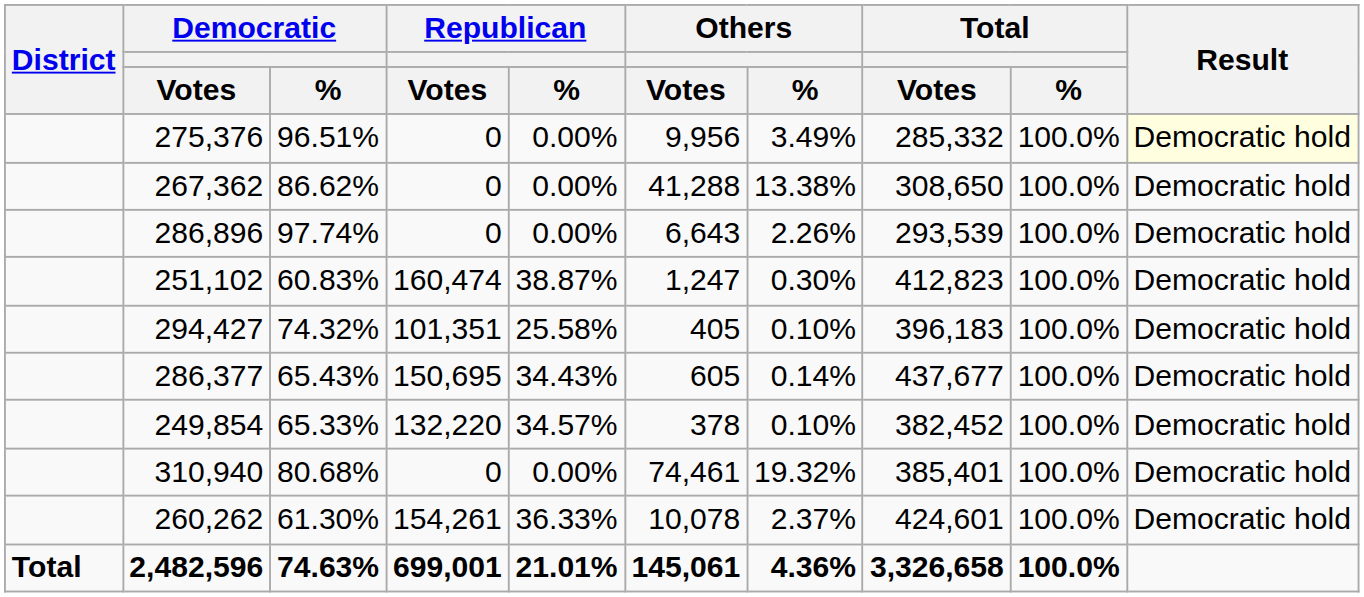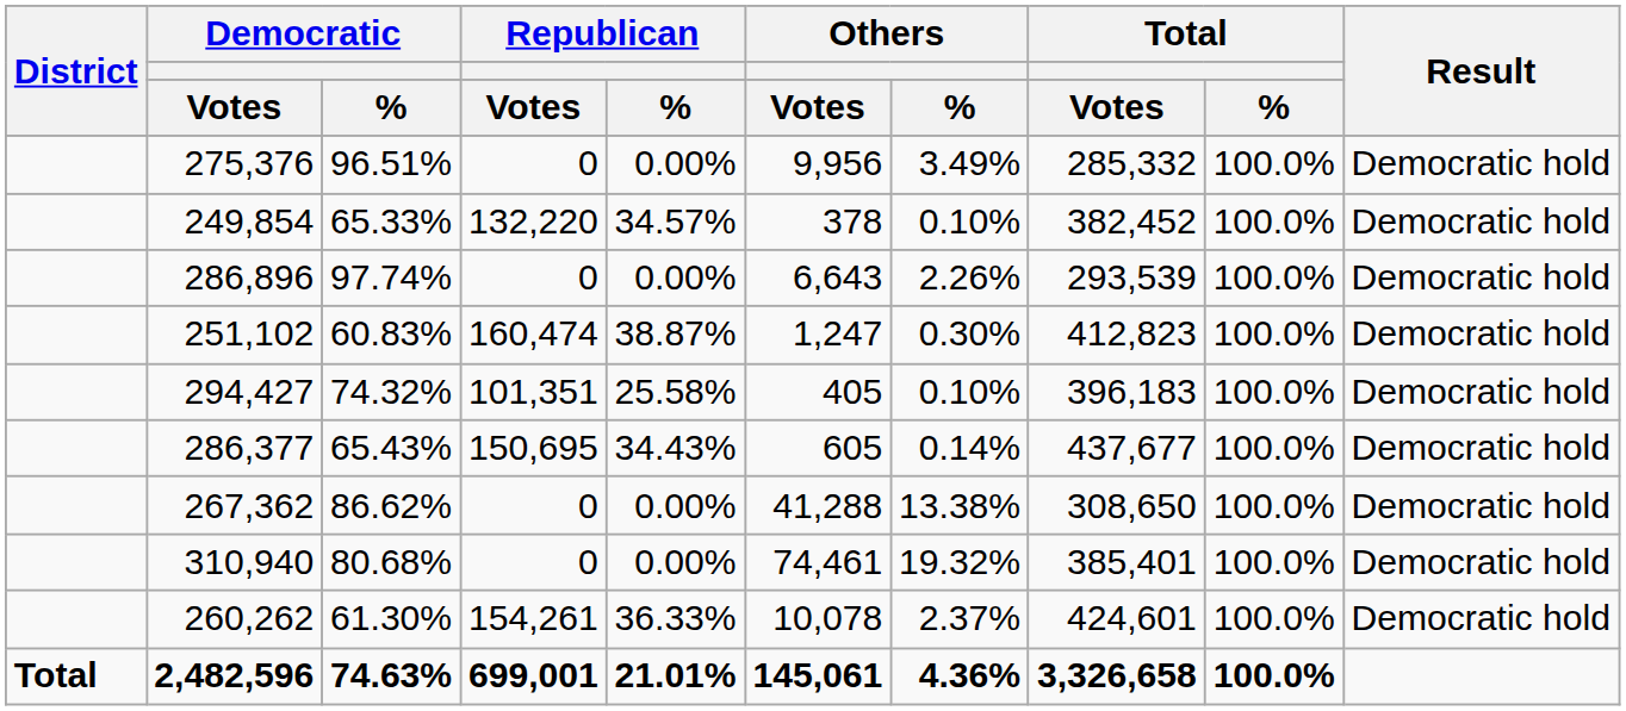275,376 | Result: lightyellow background -> no background
rows swapped: 249,854 <-> 267,362
